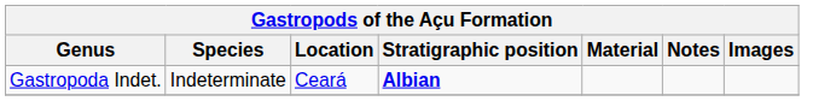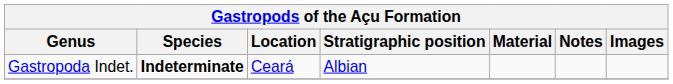Gastropoda Indet. | Species: normal -> bold
Gastropoda Indet. | Stratigraphic position: bold -> normal
